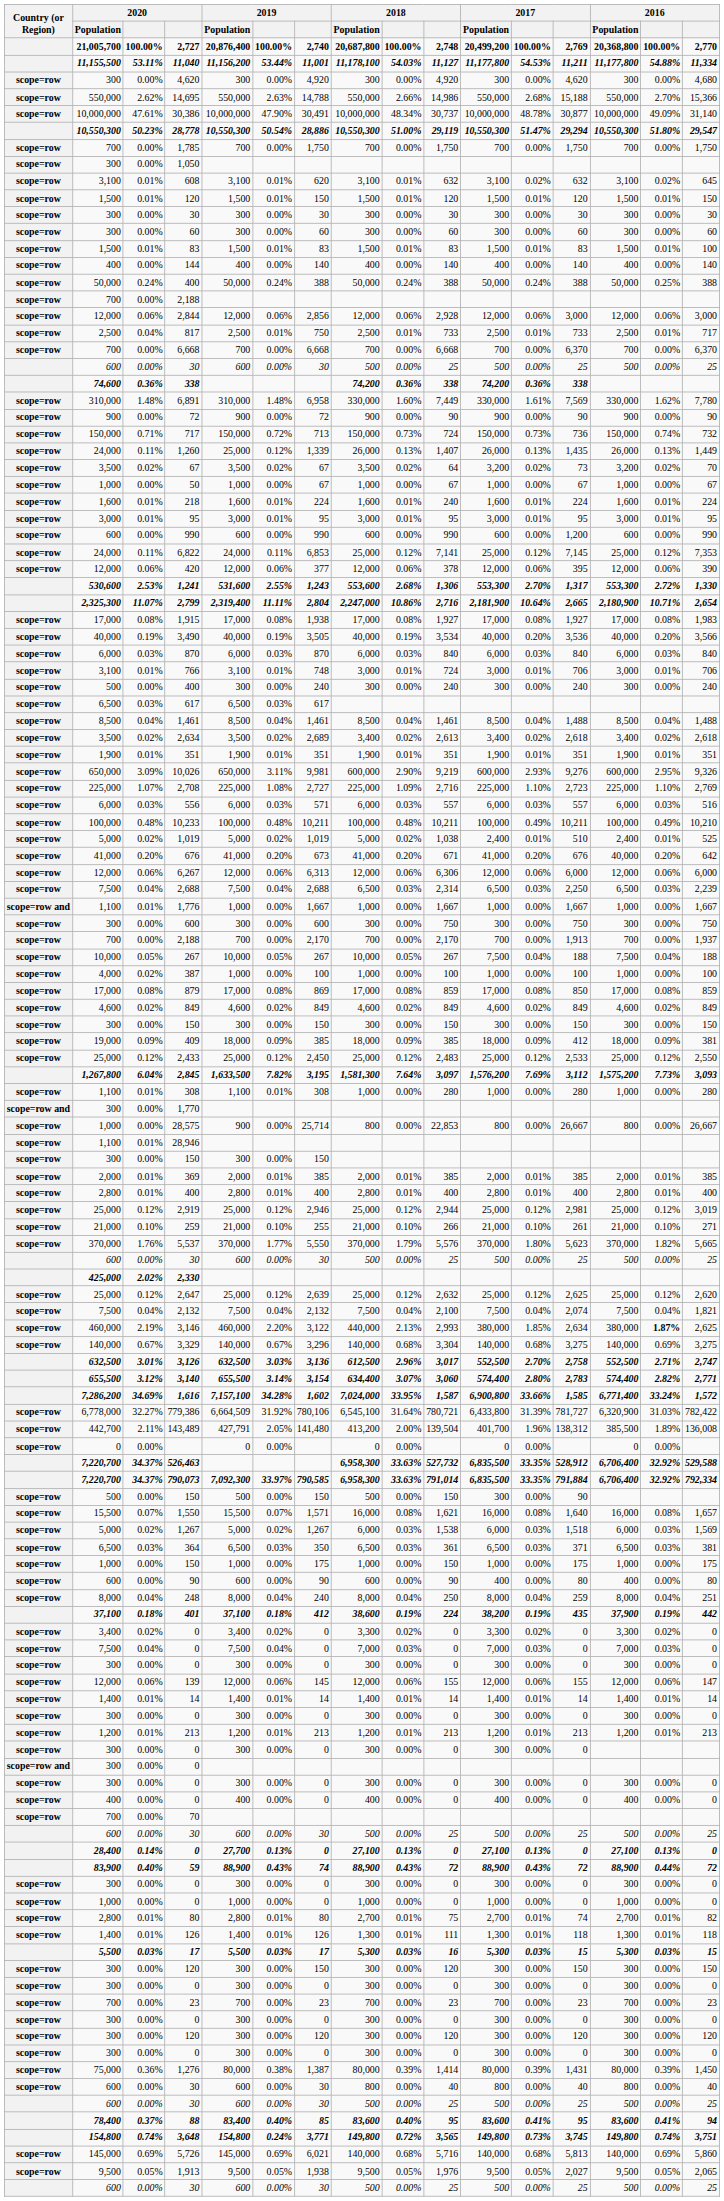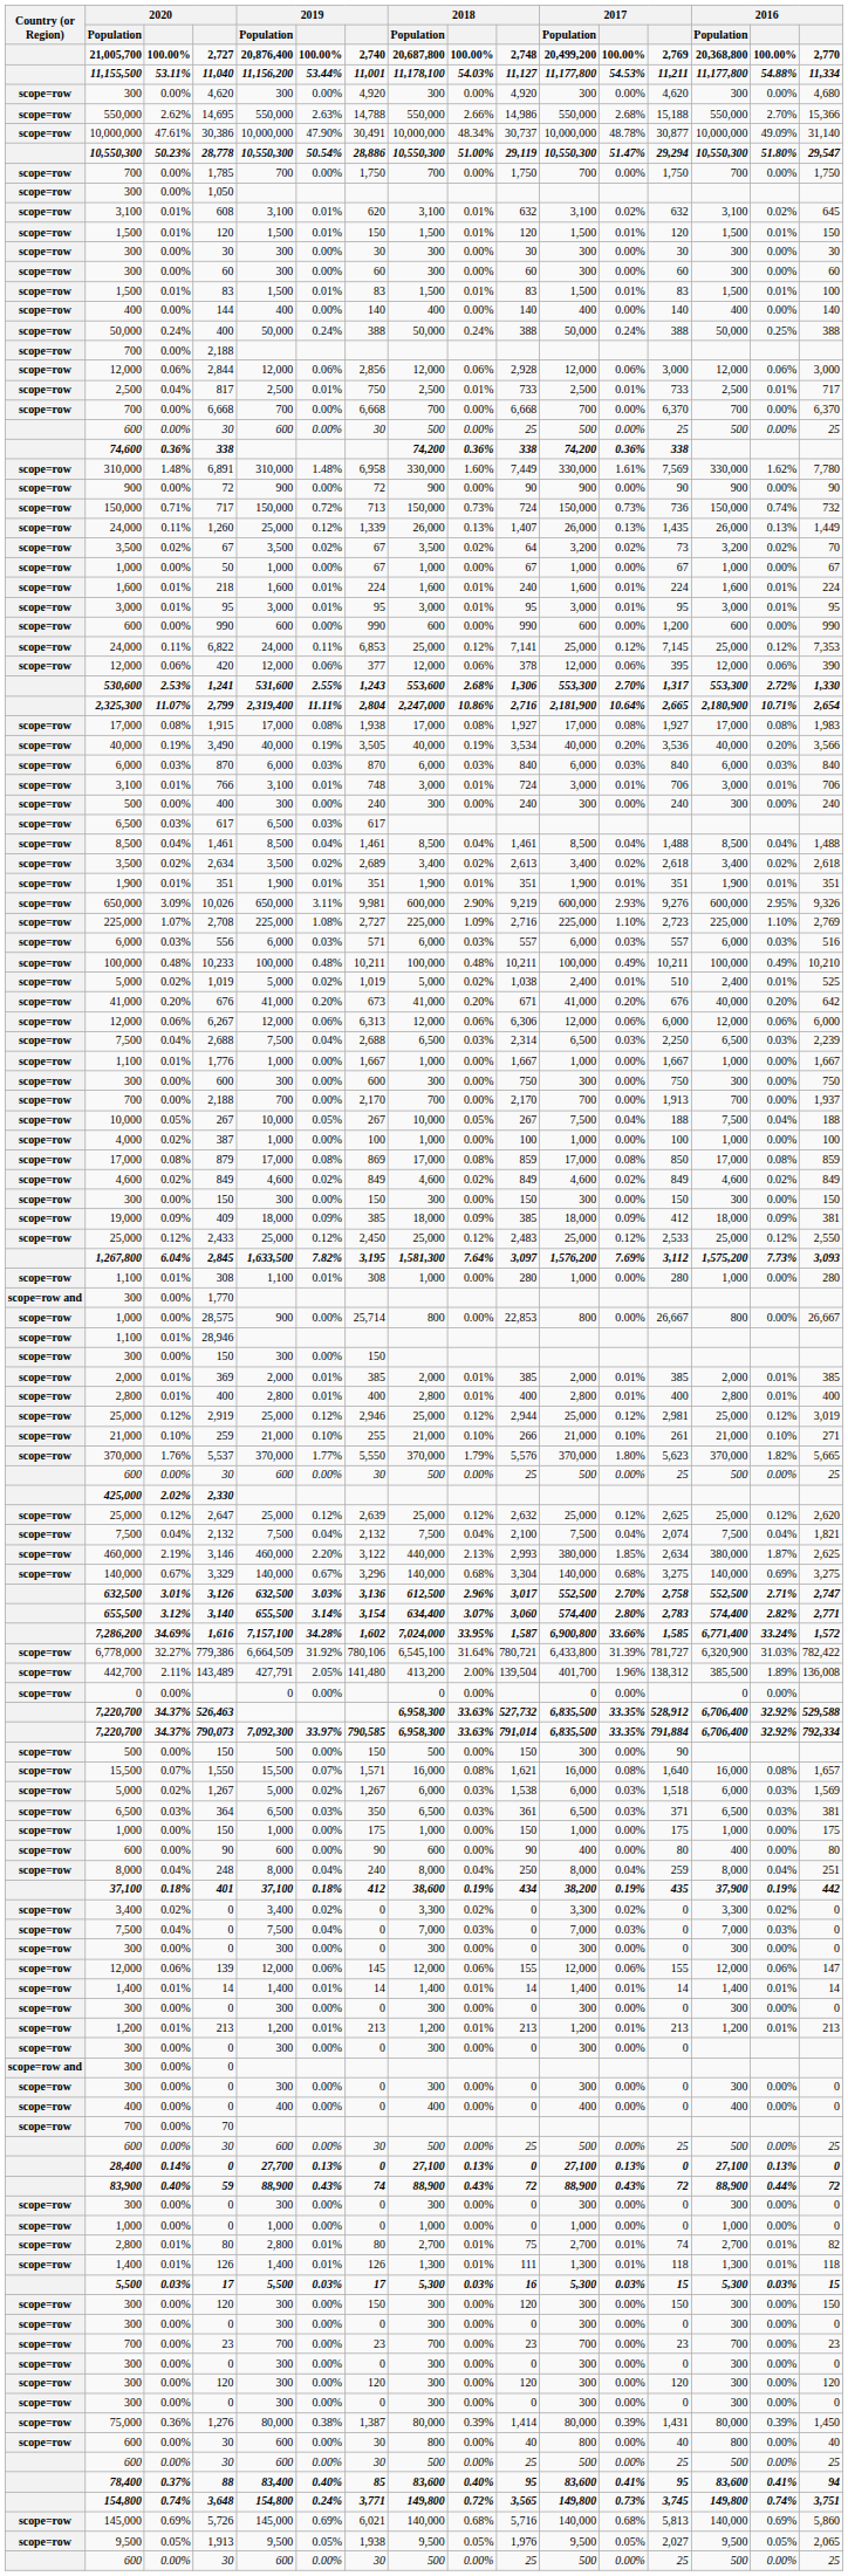1,776 | Country (or Region): scope=row and -> scope=row
3,146 | column 15: bold -> normal
401 | column 10: 224 -> 434
